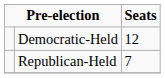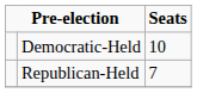Democratic-Held | column 3: 12 -> 10
